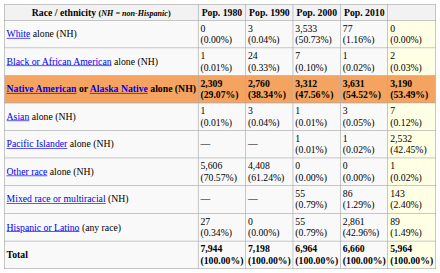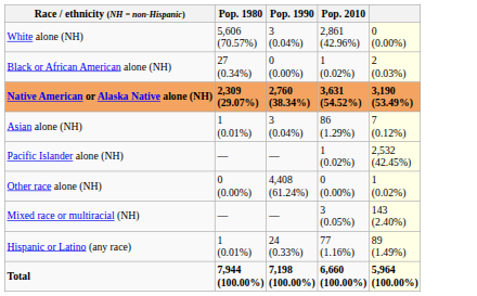- column: Pop. 2000 | 3,533 (50.73%) | 7 (0.10%) | 3,312 (47.56%) | 1 (0.01%) | 1 (0.01%) | 0 (0.00%) | 55 (0.79%) | 55 (0.79%) | 6,964 (100.00%)
White alone (NH) | Pop. 1980: 0 (0.00%) -> 5,606 (70.57%)
White alone (NH) | Pop. 2010: 77 (1.16%) -> 2,861 (42.96%)
Black or African American alone (NH) | Pop. 1980: 1 (0.01%) -> 27 (0.34%)
Black or African American alone (NH) | Pop. 1990: 24 (0.33%) -> 0 (0.00%)
Asian alone (NH) | Pop. 2010: 3 (0.05%) -> 86 (1.29%)
Other race alone (NH) | Pop. 1980: 5,606 (70.57%) -> 0 (0.00%)
Mixed race or multiracial (NH) | Pop. 2010: 86 (1.29%) -> 3 (0.05%)
Hispanic or Latino (any race) | Pop. 1980: 27 (0.34%) -> 1 (0.01%)
Hispanic or Latino (any race) | Pop. 1990: 0 (0.00%) -> 24 (0.33%)
Hispanic or Latino (any race) | Pop. 2010: 2,861 (42.96%) -> 77 (1.16%)
